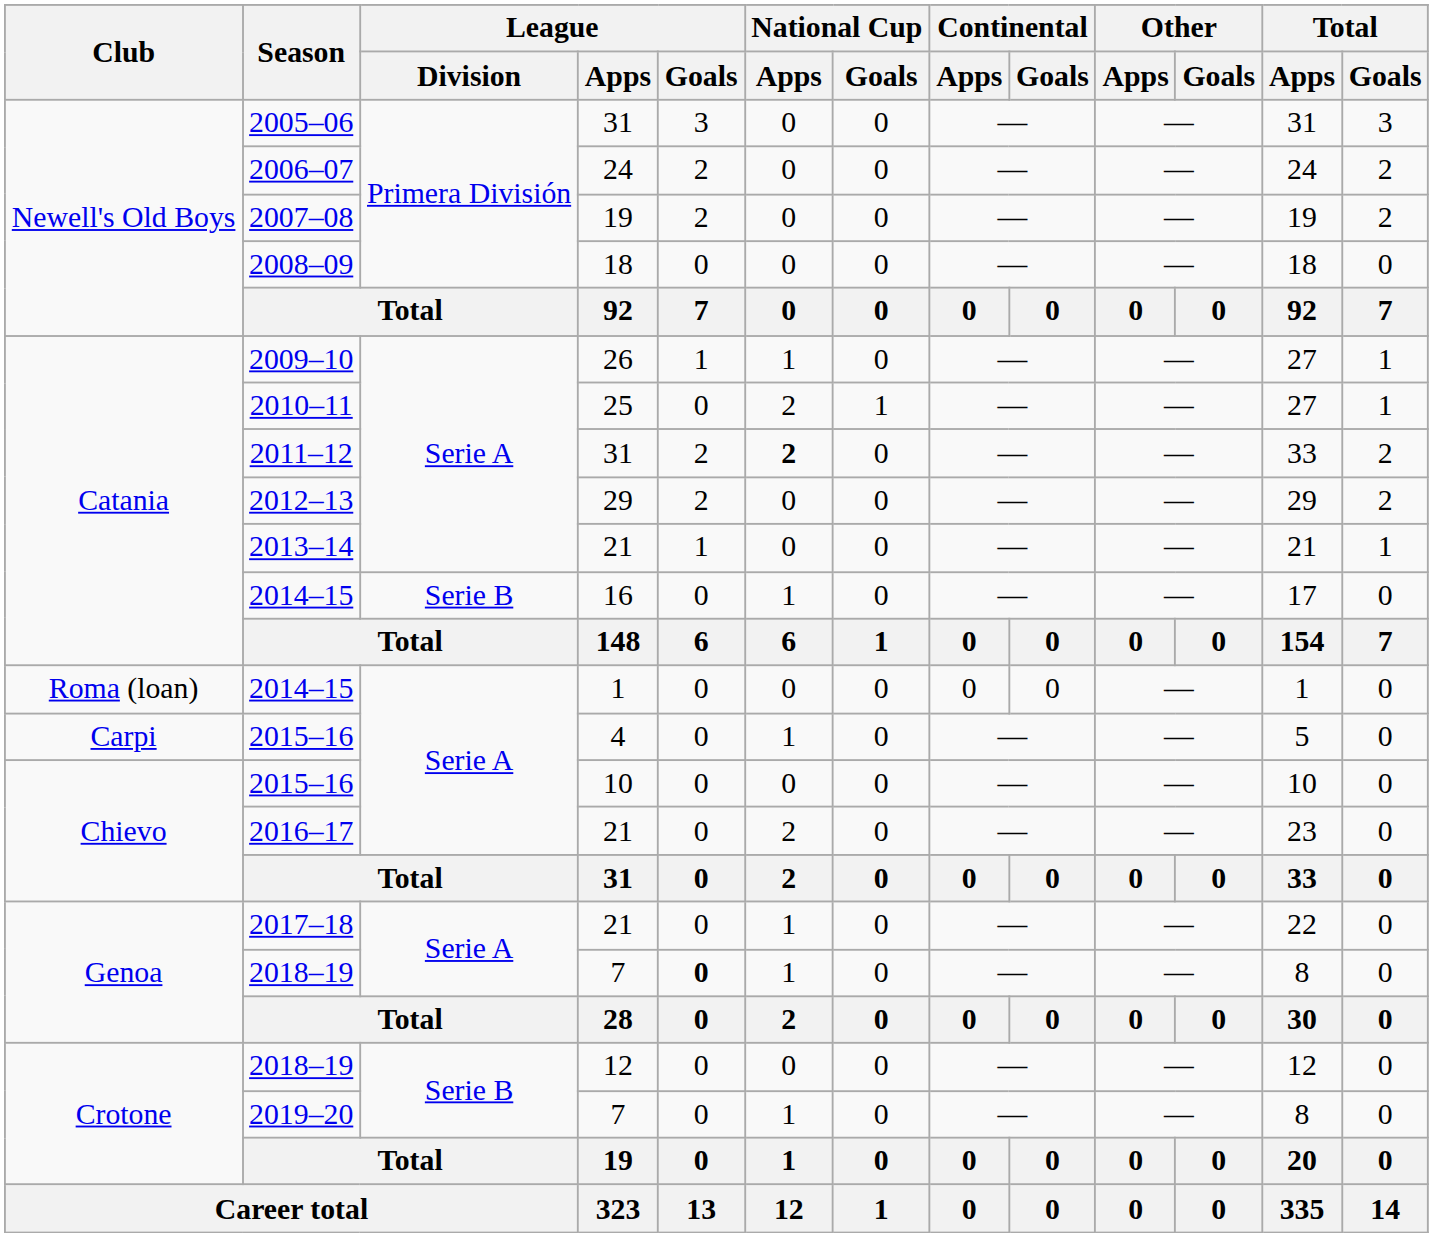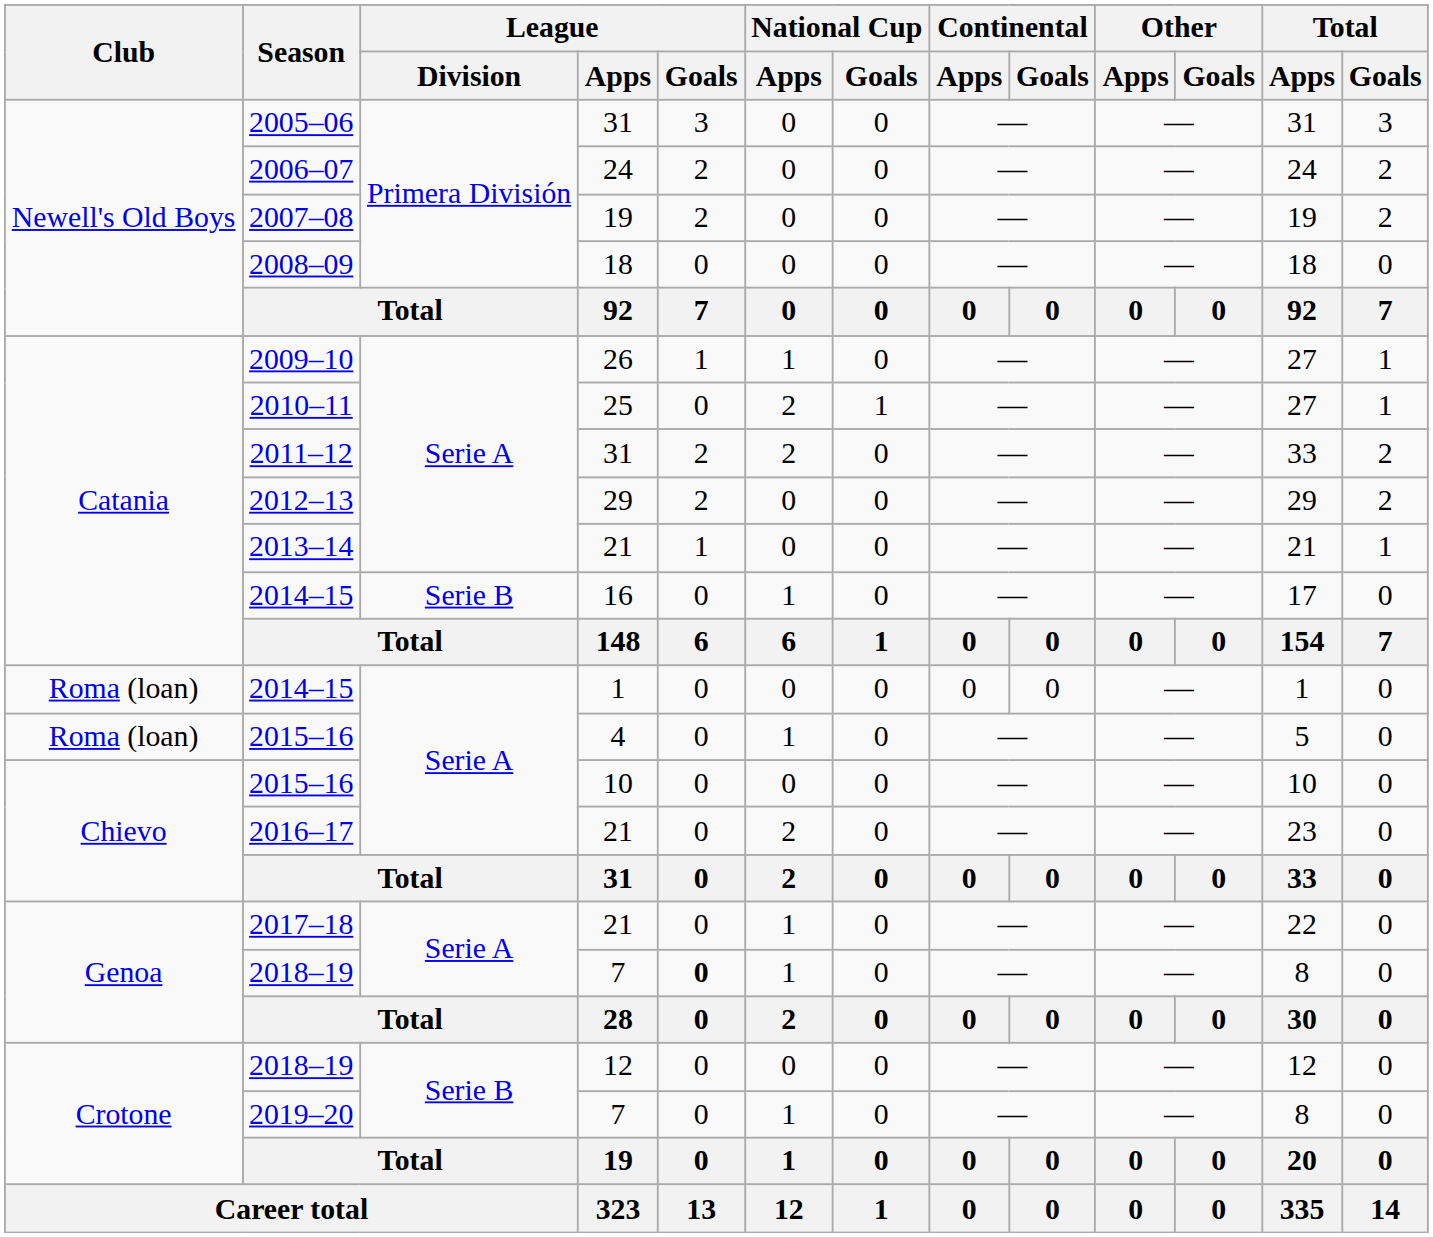2011–12 | National Cup / Apps: bold -> normal
2015–16 / 4 | Club: Carpi -> Roma (loan)
